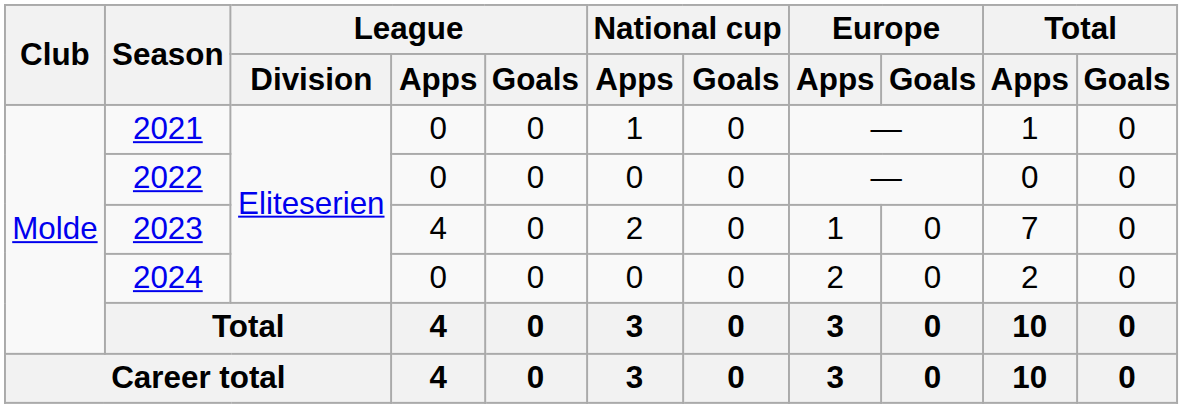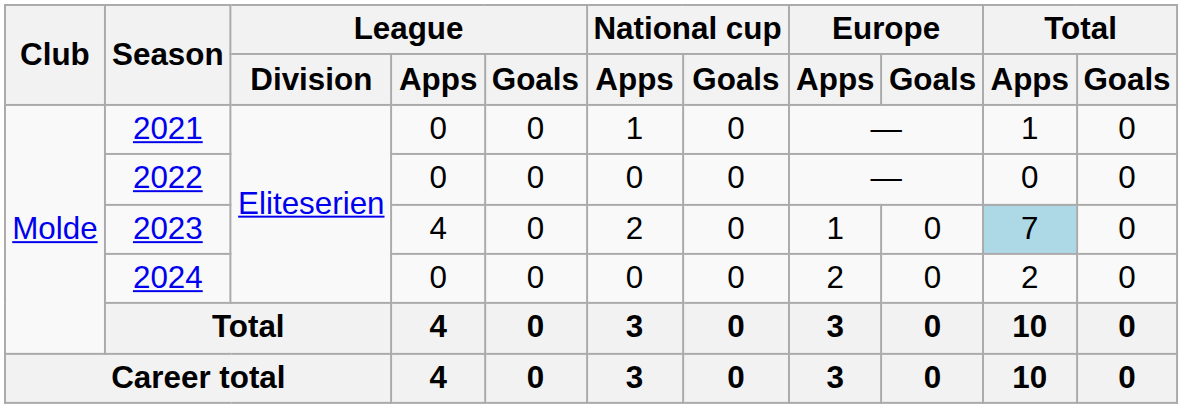2023 | Total / Apps: no background -> lightblue background
